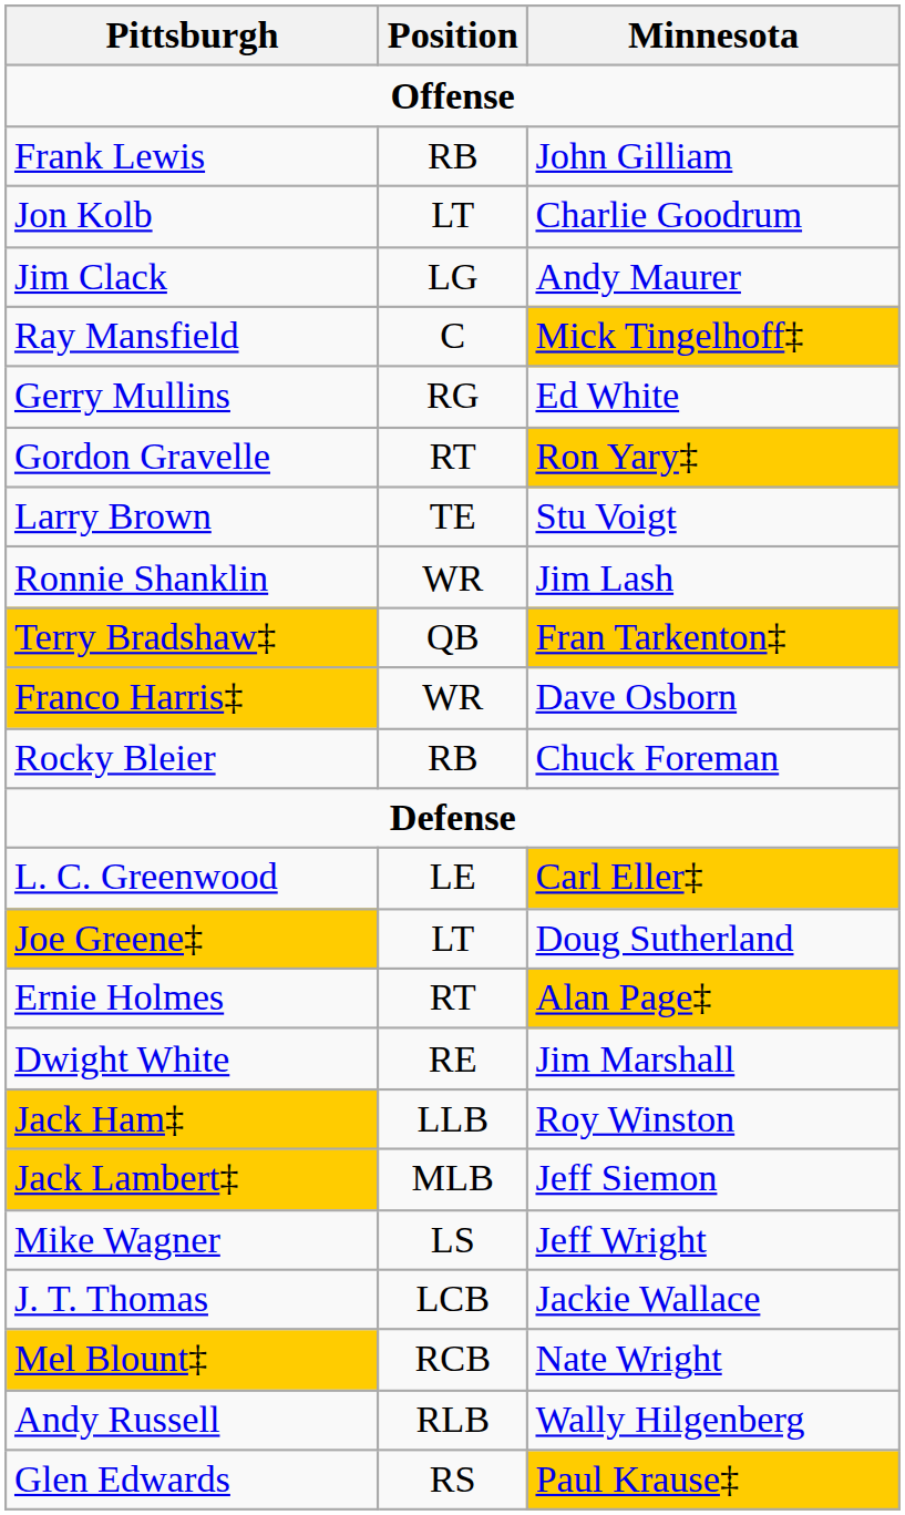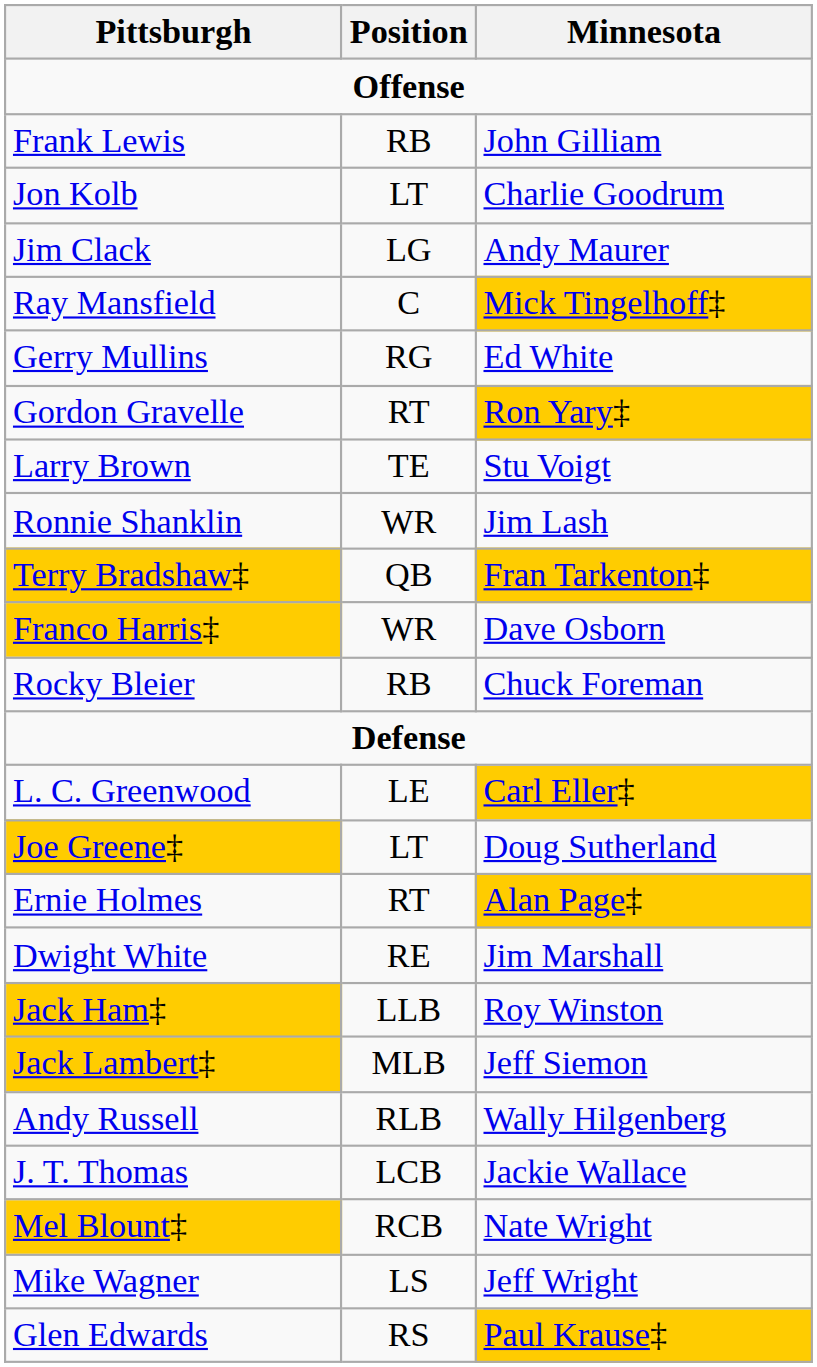rows swapped: Andy Russell <-> Mike Wagner
